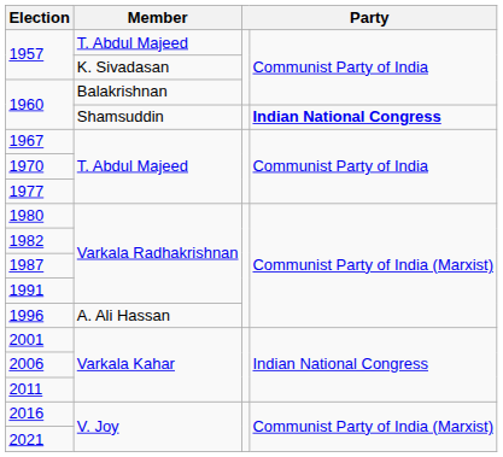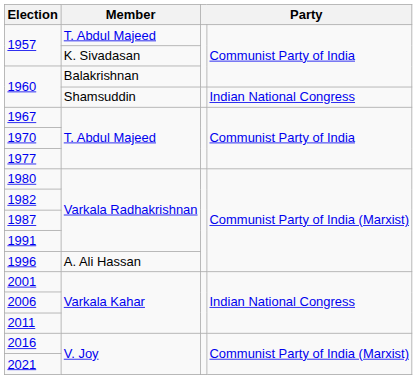1960 / Shamsuddin | column 4: bold -> normal
